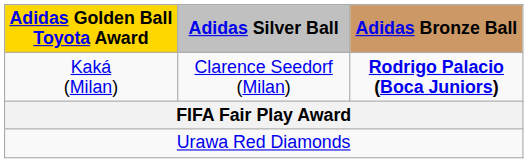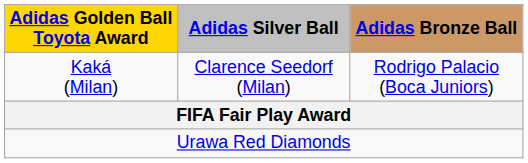Kaká (Milan) | Adidas Bronze Ball: bold -> normal
